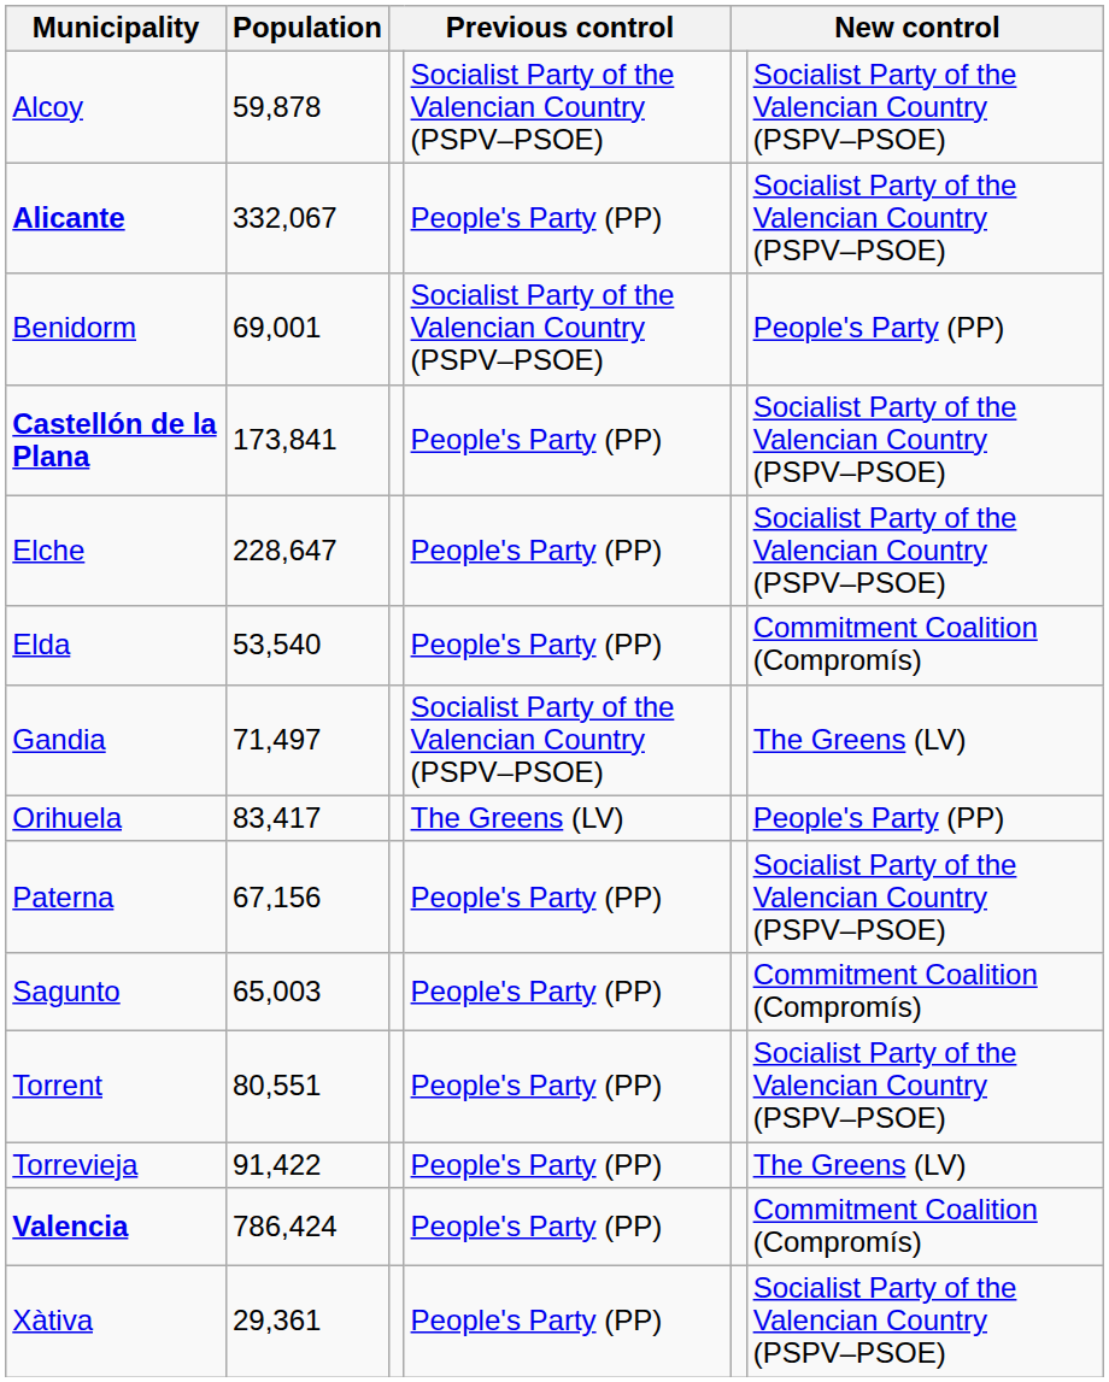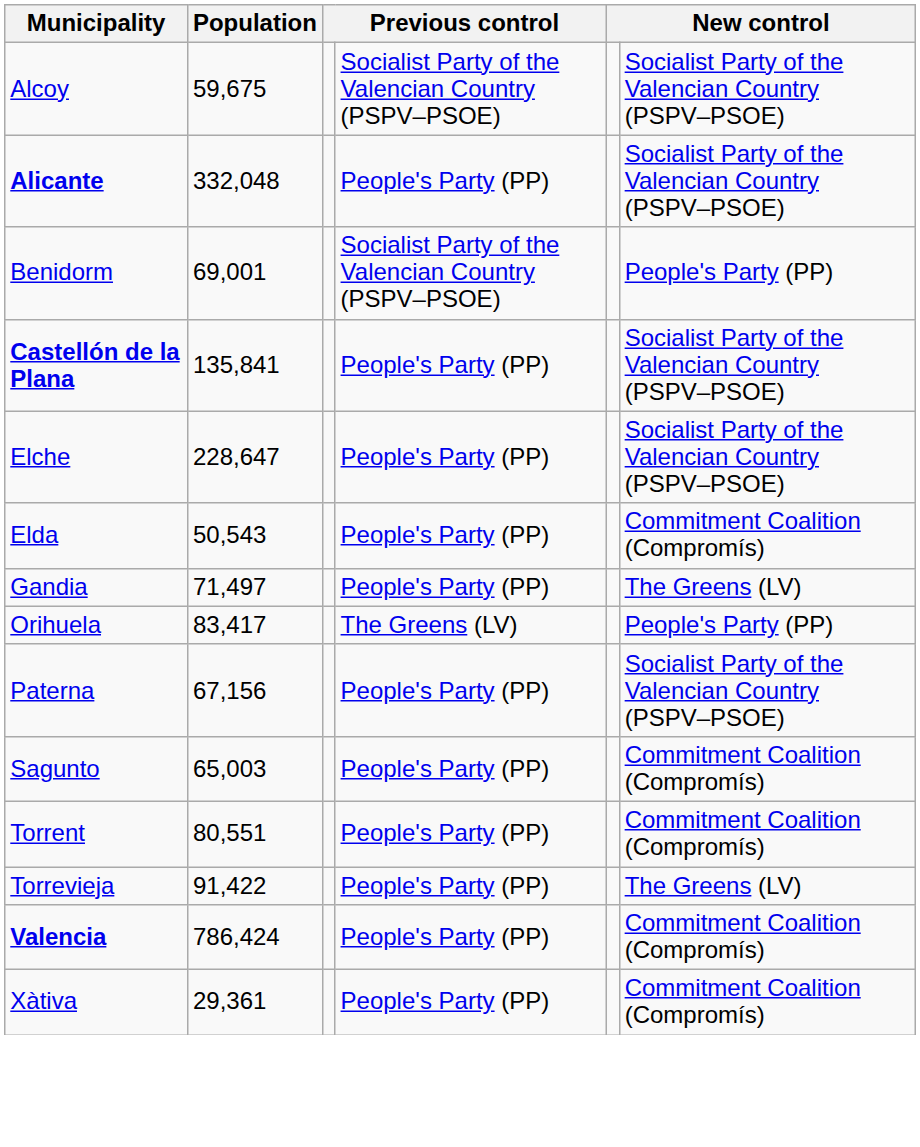Alcoy | Population: 59,878 -> 59,675
Alicante | Population: 332,067 -> 332,048
Castellón de la Plana | Population: 173,841 -> 135,841
Elda | Population: 53,540 -> 50,543
Gandia | column 4: Socialist Party of the Valencian Country (PSPV–PSOE) -> People's Party (PP)
Torrent | column 6: Socialist Party of the Valencian Country (PSPV–PSOE) -> Commitment Coalition (Compromís)
Xàtiva | column 6: Socialist Party of the Valencian Country (PSPV–PSOE) -> Commitment Coalition (Compromís)
